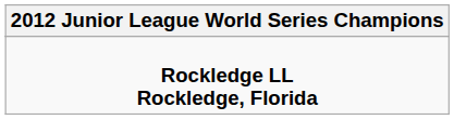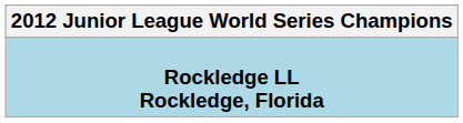row 2 | column 1: no background -> lightblue background
